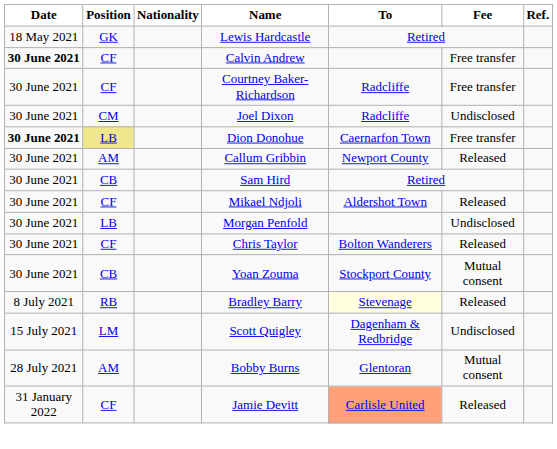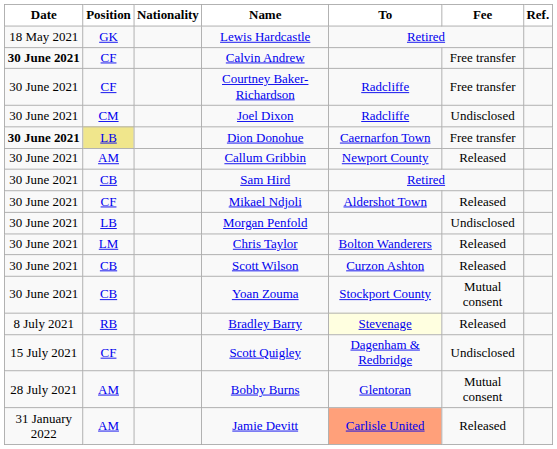Chris Taylor | Position: CF -> LM
+ row: 30 June 2021 | CB | Scott Wilson | Curzon Ashton | Released
Scott Quigley | Position: LM -> CF
Jamie Devitt | Position: CF -> AM
